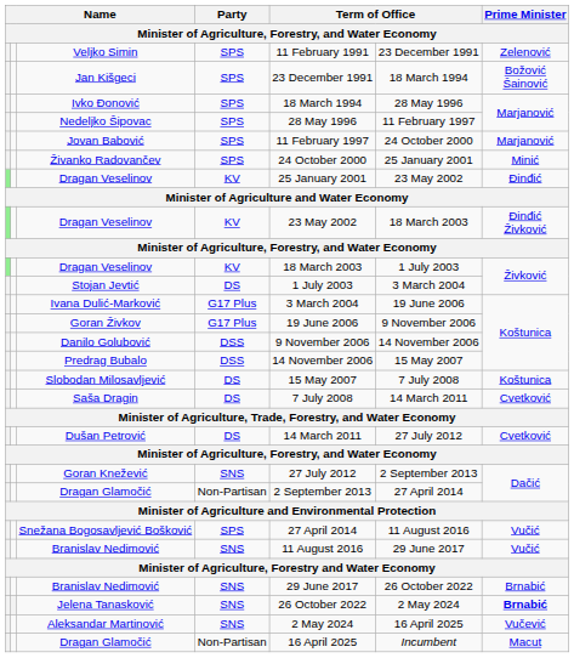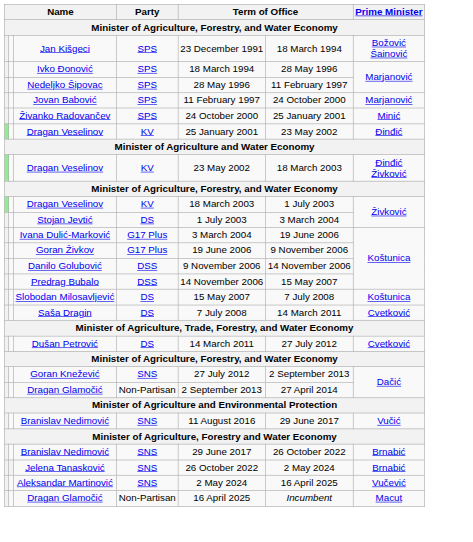- row: Veljko Simin | SPS | 11 February 1991 | 23 December 1991 | Zelenović
- row: Snežana Bogosavljević Bošković | SPS | 27 April 2014 | 11 August 2016 | Vučić
Jelena Tanasković | Prime Minister: bold -> normal
